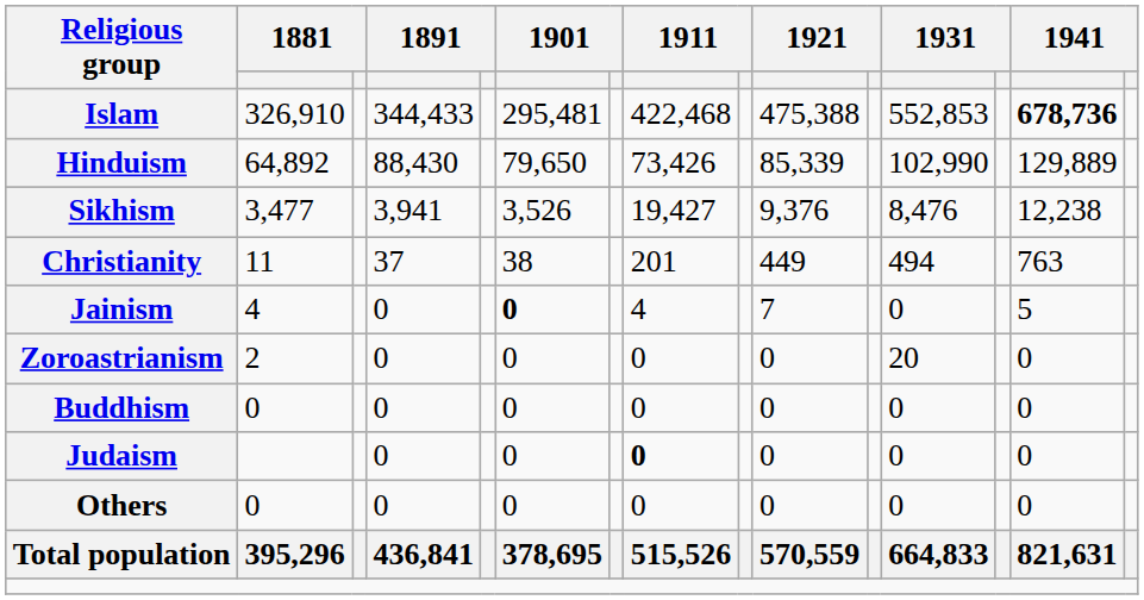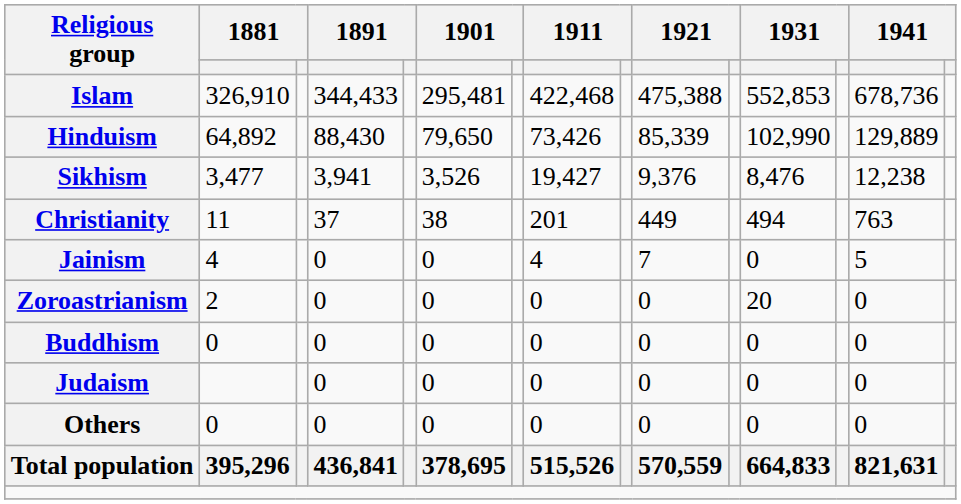Islam | column 14: bold -> normal
Jainism | column 6: bold -> normal
Judaism | column 8: bold -> normal
